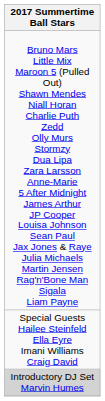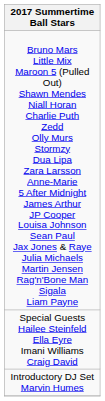row 4 | column 1: lightgrey background -> no background
